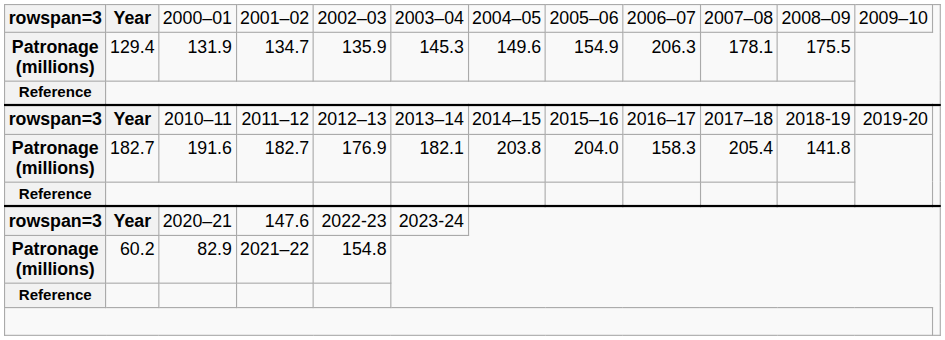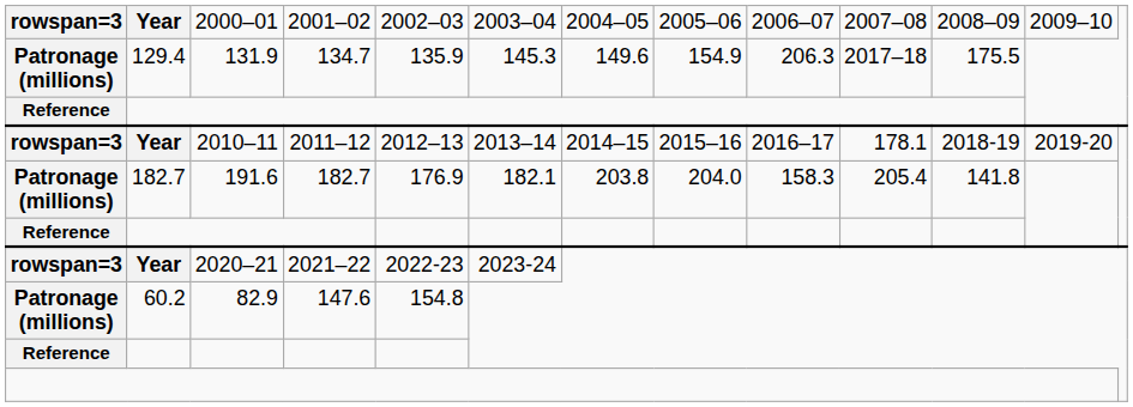131.9 | column 10: 178.1 -> 2017–18
2010–11 | column 10: 2017–18 -> 178.1
2020–21 | column 4: 147.6 -> 2021–22
82.9 | column 4: 2021–22 -> 147.6
